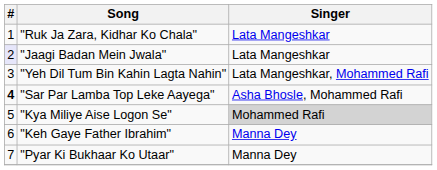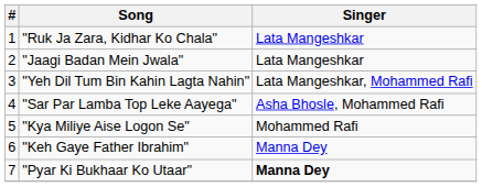"Jaagi Badan Mein Jwala" | #: lavender background -> no background
"Sar Par Lamba Top Leke Aayega" | #: bold -> normal
"Kya Miliye Aise Logon Se" | Singer: lightgrey background -> no background
"Pyar Ki Bukhaar Ko Utaar" | Singer: normal -> bold
